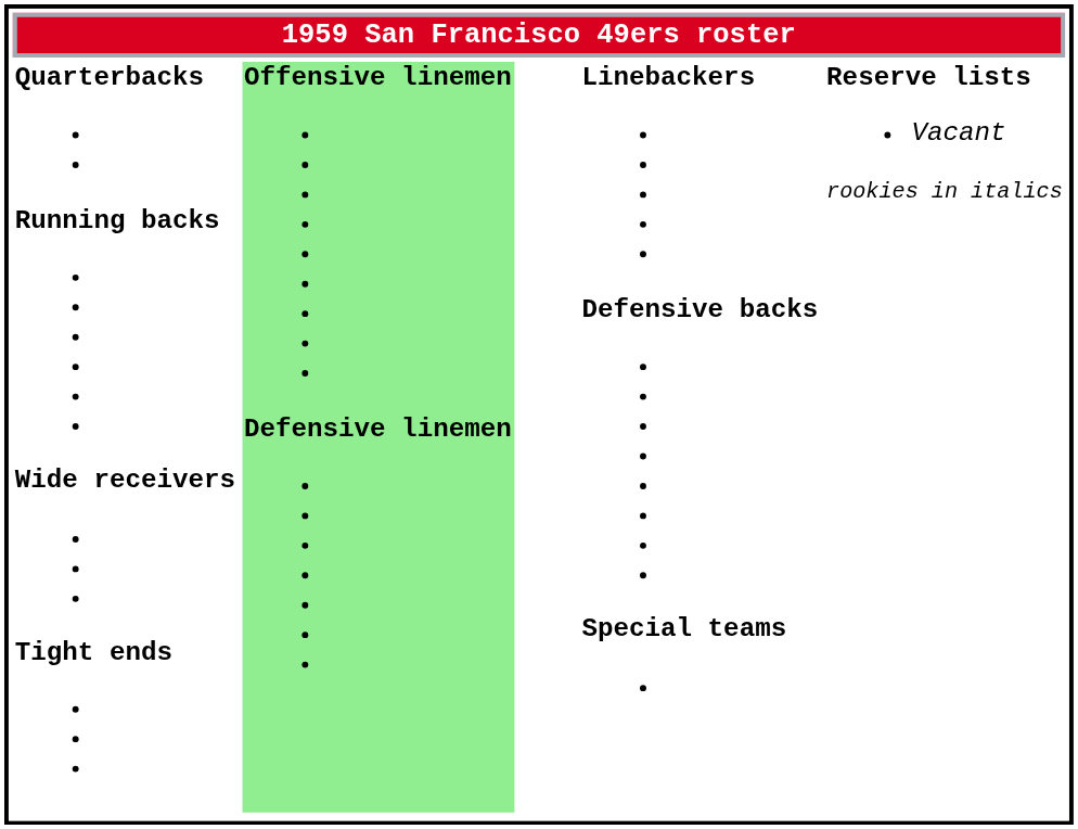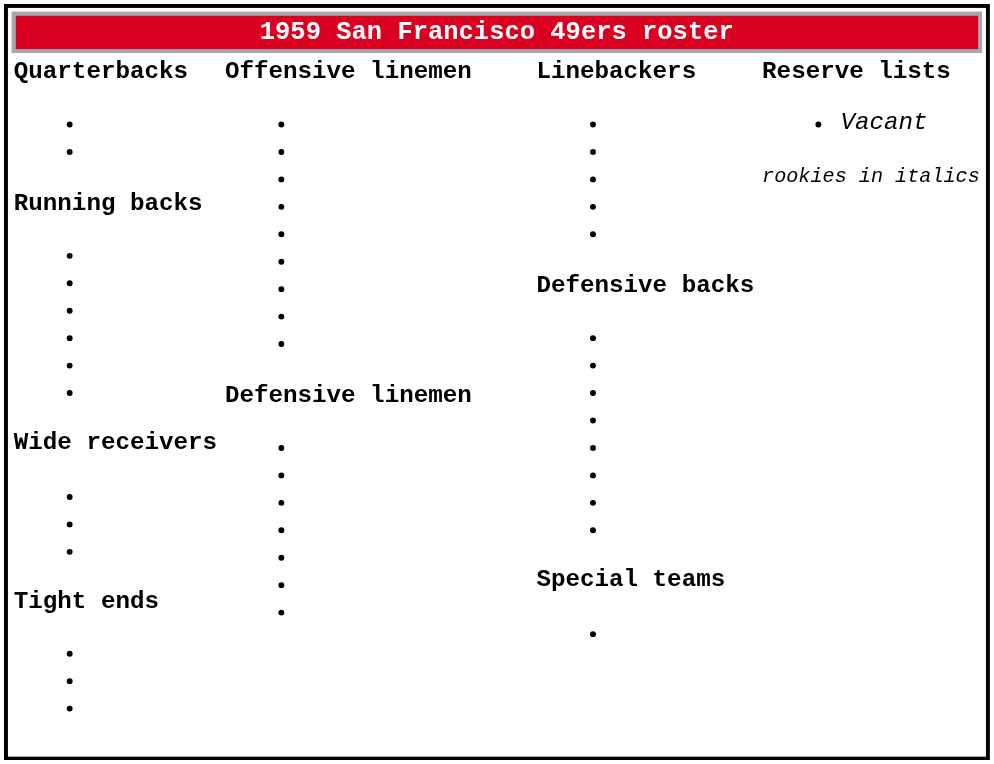Quarterbacks Running backs Wide receivers Tight ends | column 2: lightgreen background -> no background
